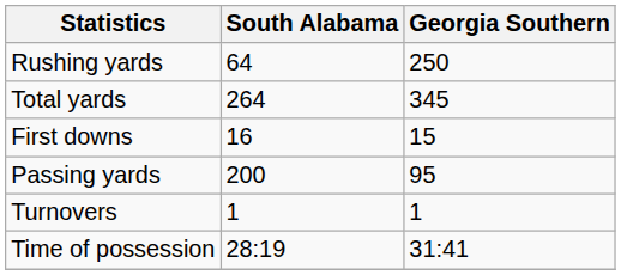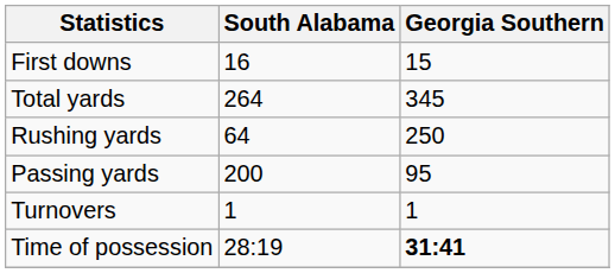rows swapped: First downs <-> Rushing yards
Time of possession | Georgia Southern: normal -> bold
